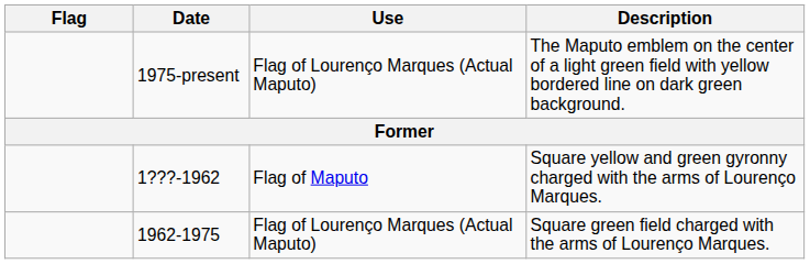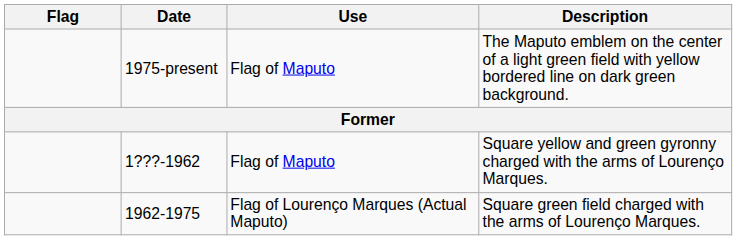row 2 | Use: Flag of Lourenço Marques (Actual Maputo) -> Flag of Maputo
